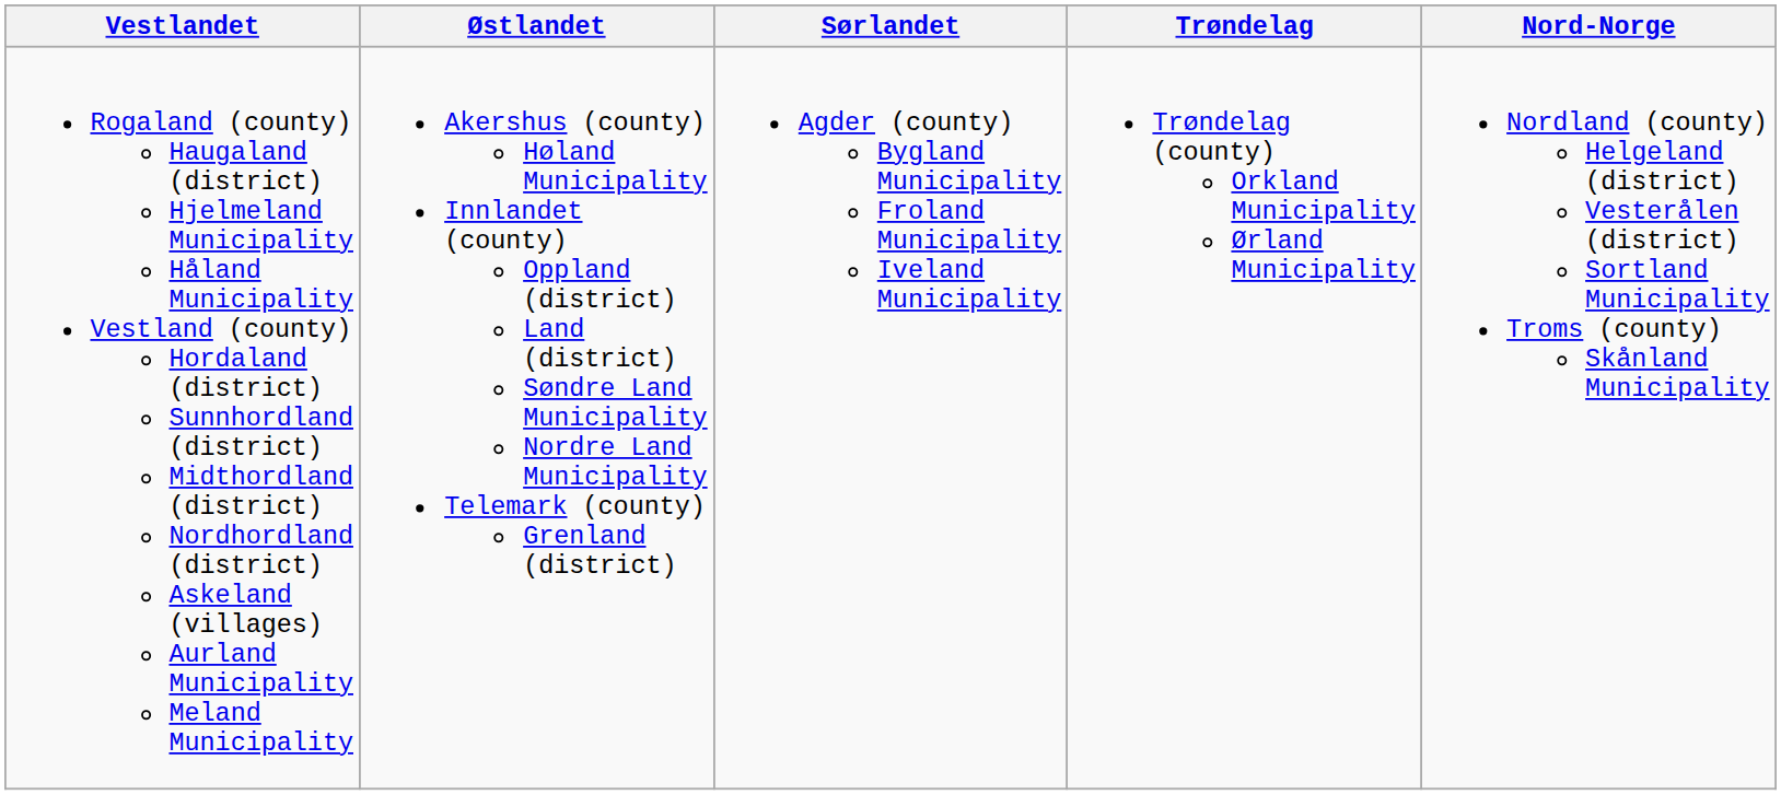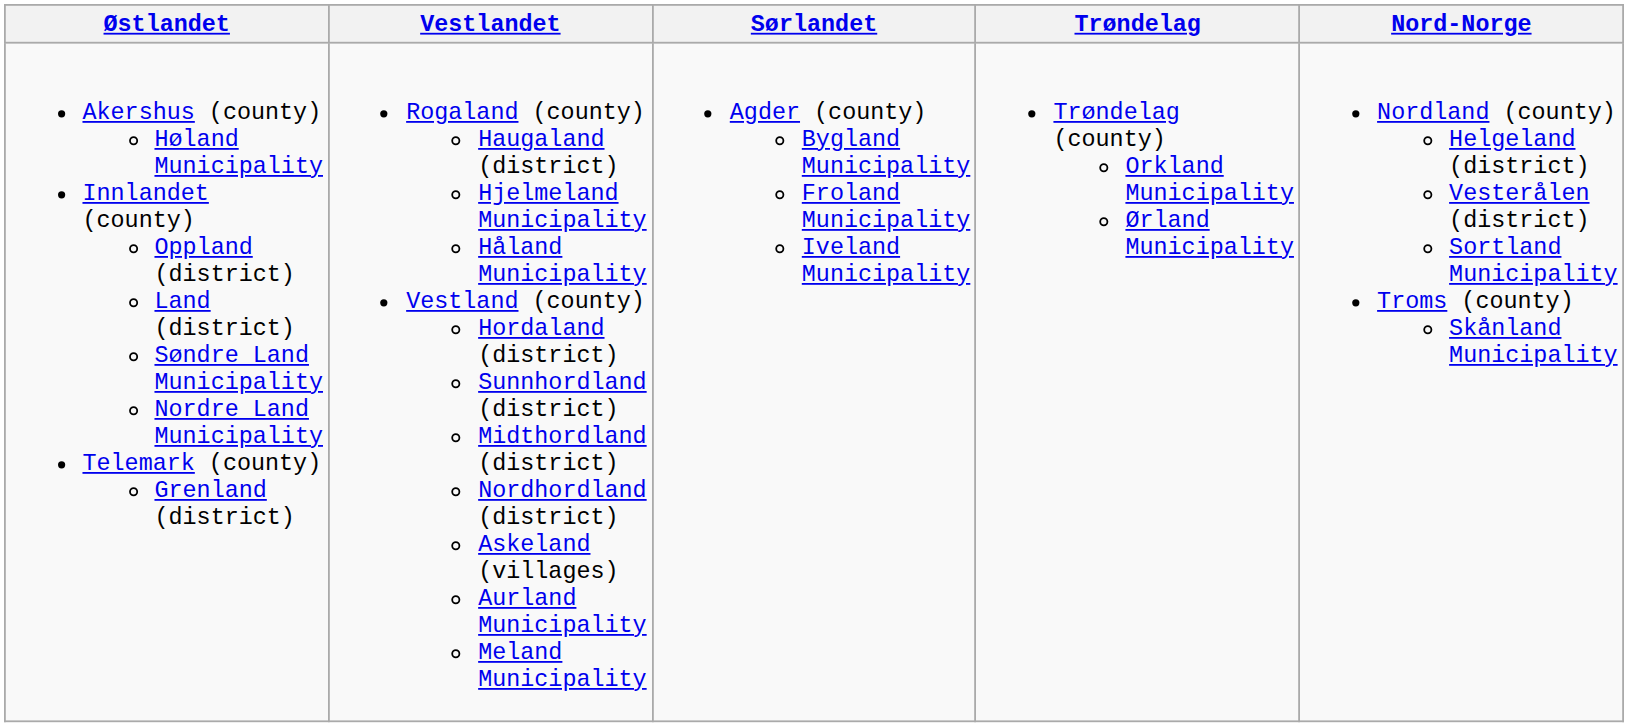columns swapped: Vestlandet <-> Østlandet
